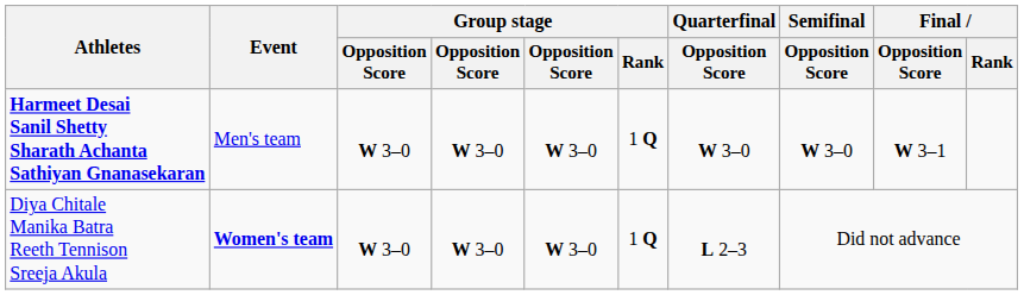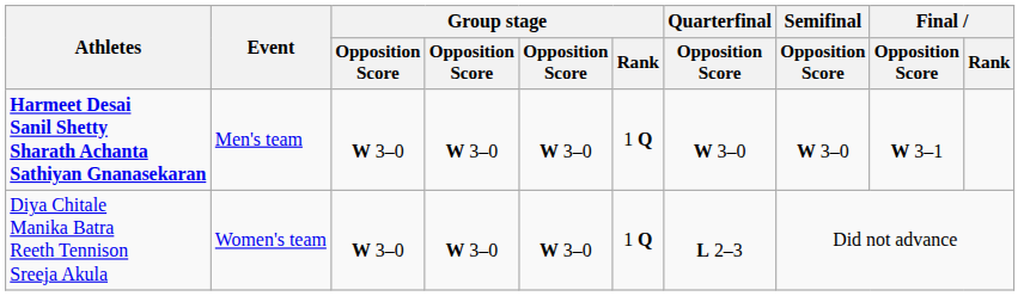Diya Chitale Manika Batra Reeth Tennison Sreeja Akula | Event: bold -> normal
